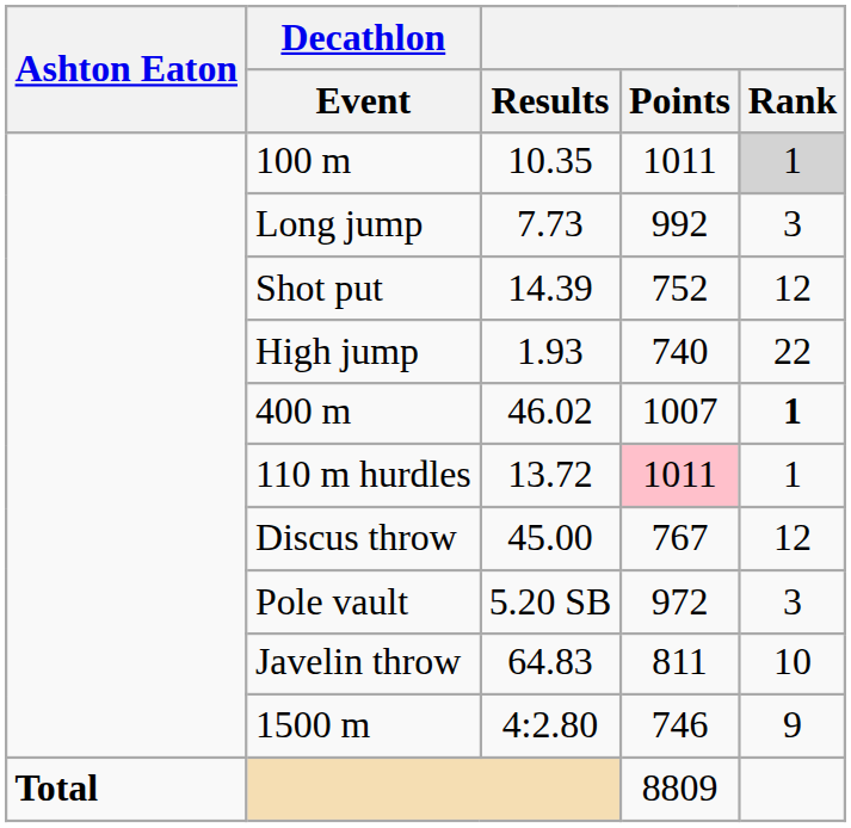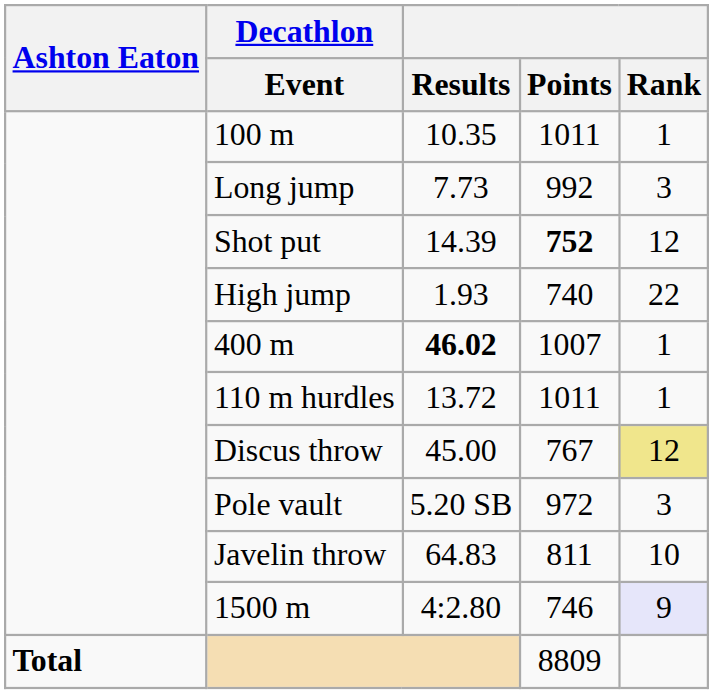100 m | Rank: lightgrey background -> no background
Shot put | Points: normal -> bold
400 m | Results: normal -> bold
400 m | Rank: bold -> normal
110 m hurdles | Points: pink background -> no background
Discus throw | Rank: no background -> khaki background
1500 m | Rank: no background -> lavender background
